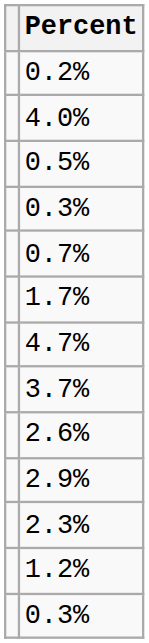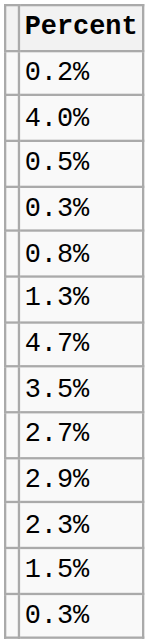row 6 | Percent: 0.7% -> 0.8%
row 7 | Percent: 1.7% -> 1.3%
row 9 | Percent: 3.7% -> 3.5%
row 10 | Percent: 2.6% -> 2.7%
row 13 | Percent: 1.2% -> 1.5%
